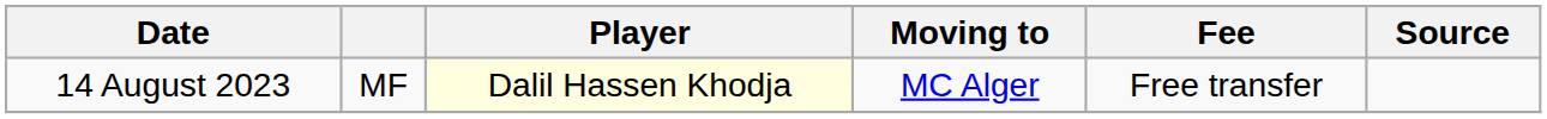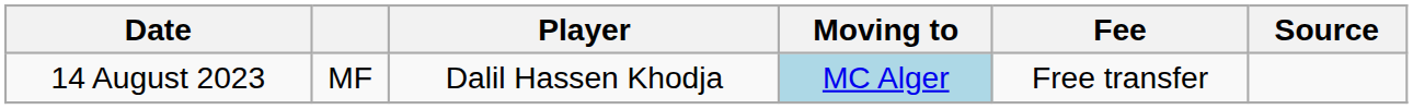14 August 2023 | Player: lightyellow background -> no background
14 August 2023 | Moving to: no background -> lightblue background
